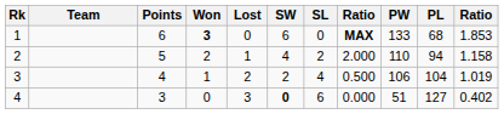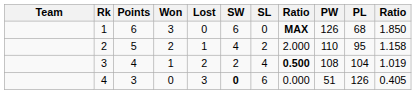columns swapped: Rk <-> Team
row 2 | Won: bold -> normal
row 2 | PW: 133 -> 126
row 2 | column 11: 1.853 -> 1.850
row 3 | PL: 94 -> 95
row 4 | column 8: normal -> bold
row 4 | PW: 106 -> 108
row 5 | PL: 127 -> 126
row 5 | column 11: 0.402 -> 0.405
